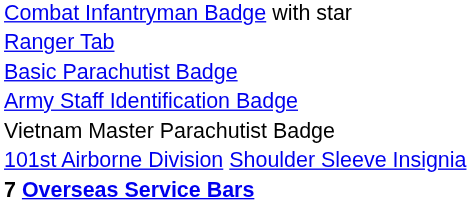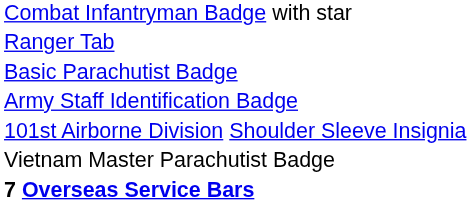row 5 | column 1: Vietnam Master Parachutist Badge -> 101st Airborne Division Shoulder Sleeve Insignia
row 6 | column 1: 101st Airborne Division Shoulder Sleeve Insignia -> Vietnam Master Parachutist Badge
